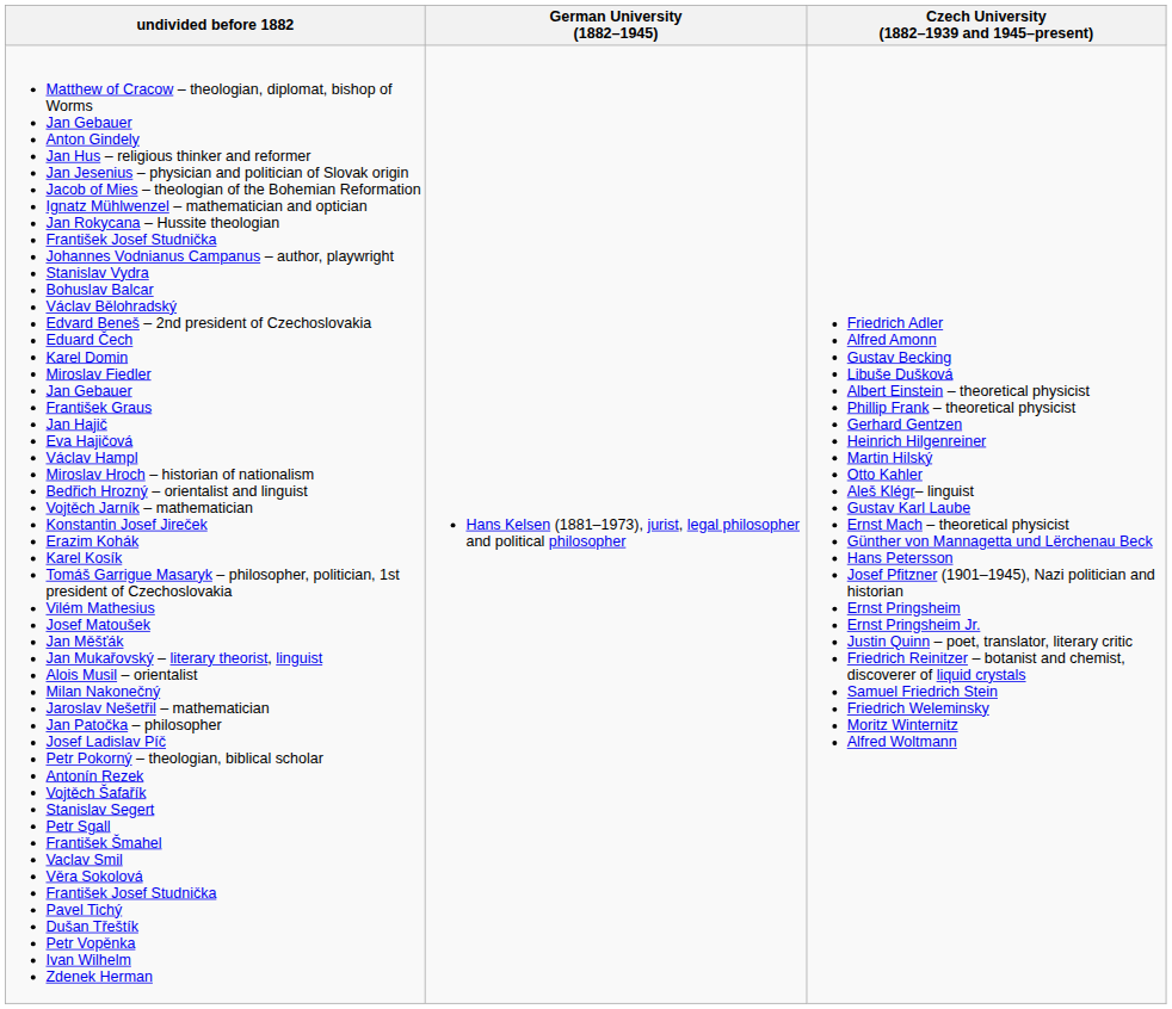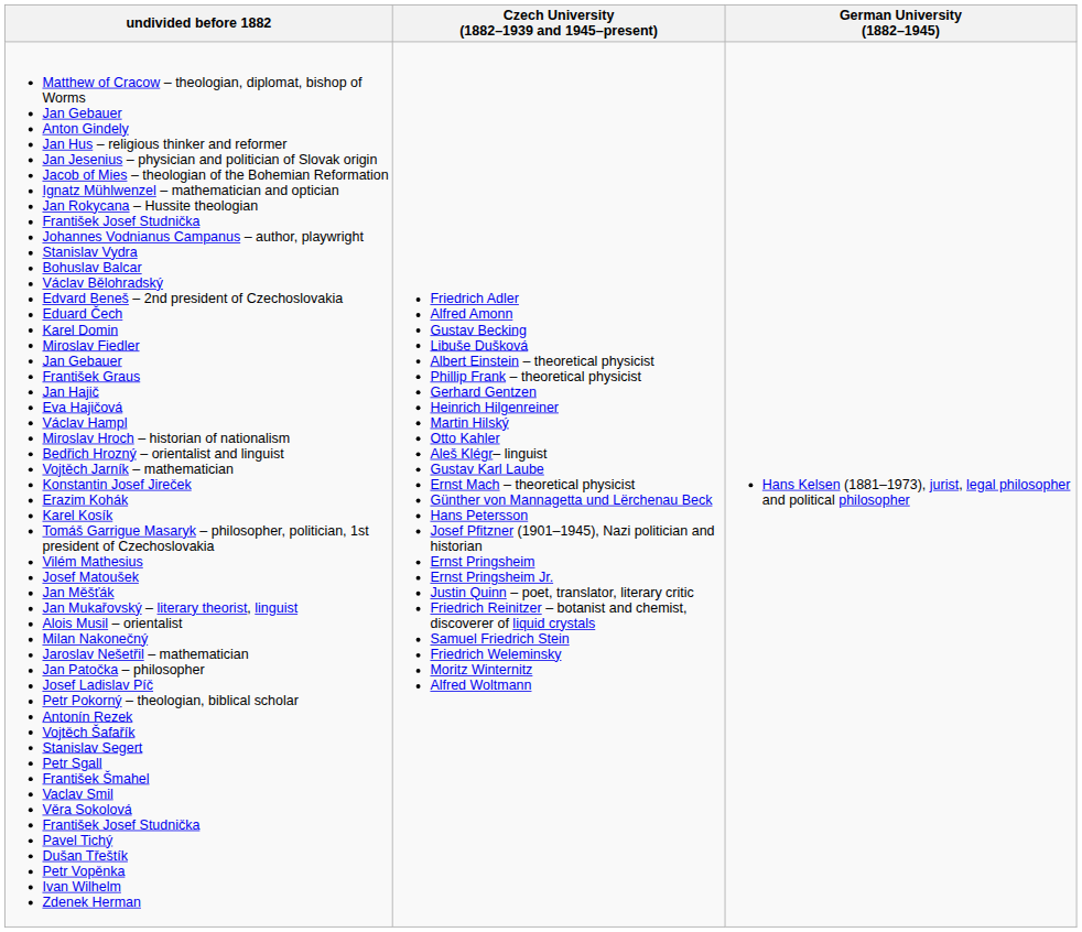columns swapped: Czech University (1882–1939 and 1945–present) <-> German University (1882–1945)
